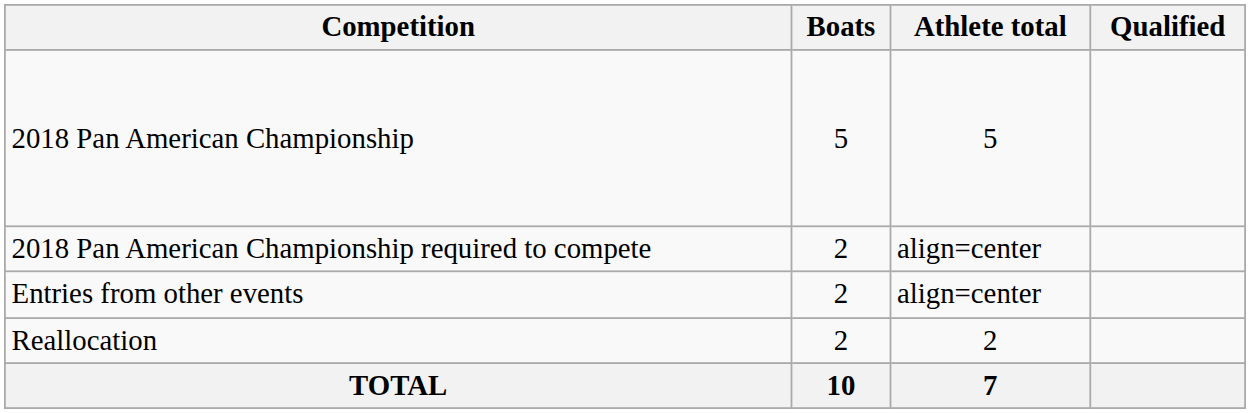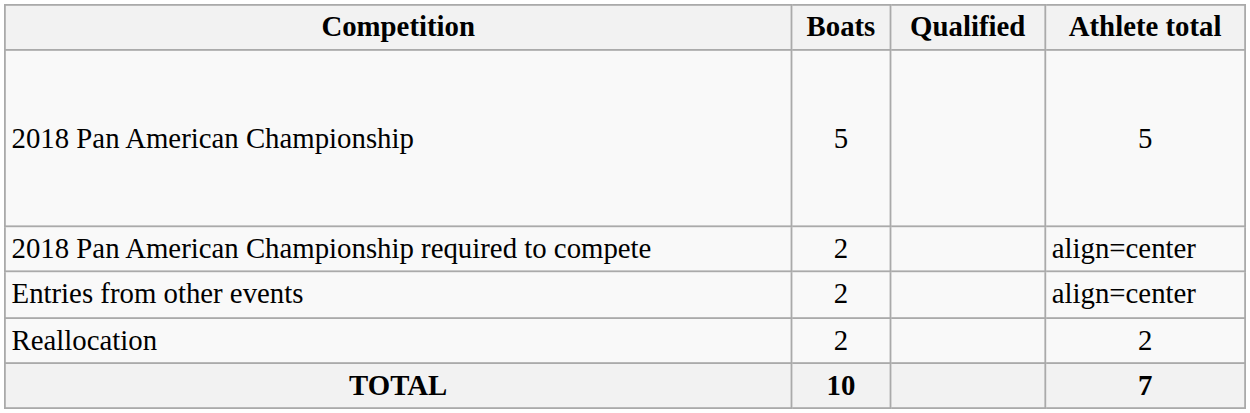columns swapped: Athlete total <-> Qualified
